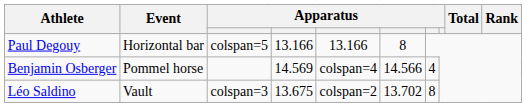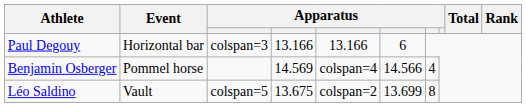Paul Degouy | column 3: colspan=5 -> colspan=3
Paul Degouy | column 6: 8 -> 6
Léo Saldino | column 3: colspan=3 -> colspan=5
Léo Saldino | column 6: 13.702 -> 13.699
